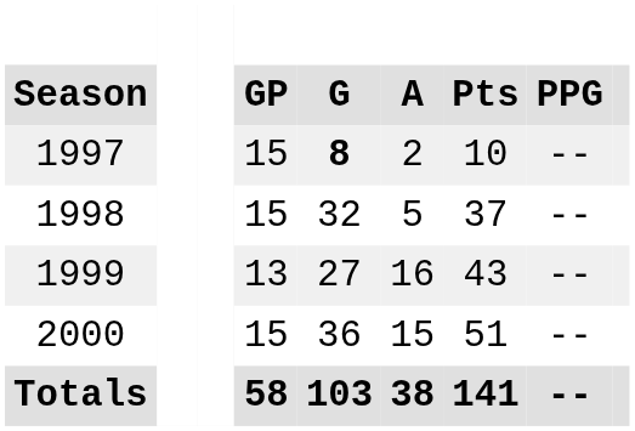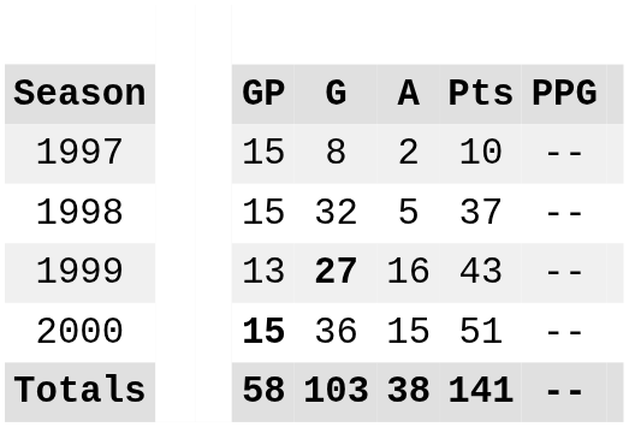1997 | G: bold -> normal
1999 | G: normal -> bold
2000 | GP: normal -> bold
